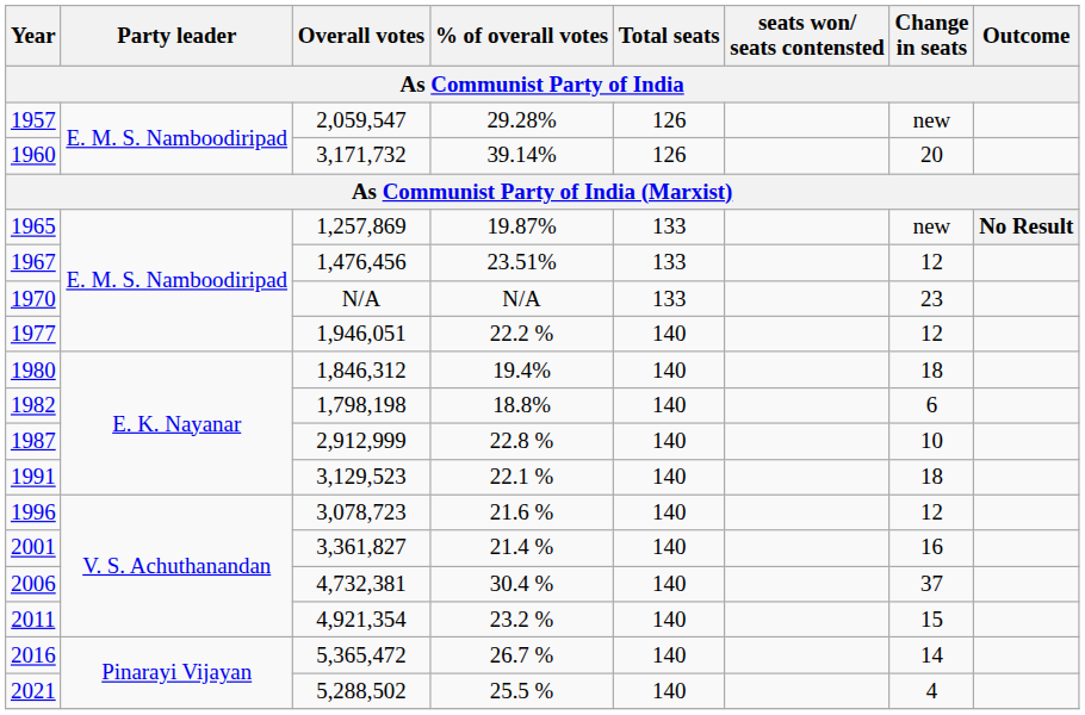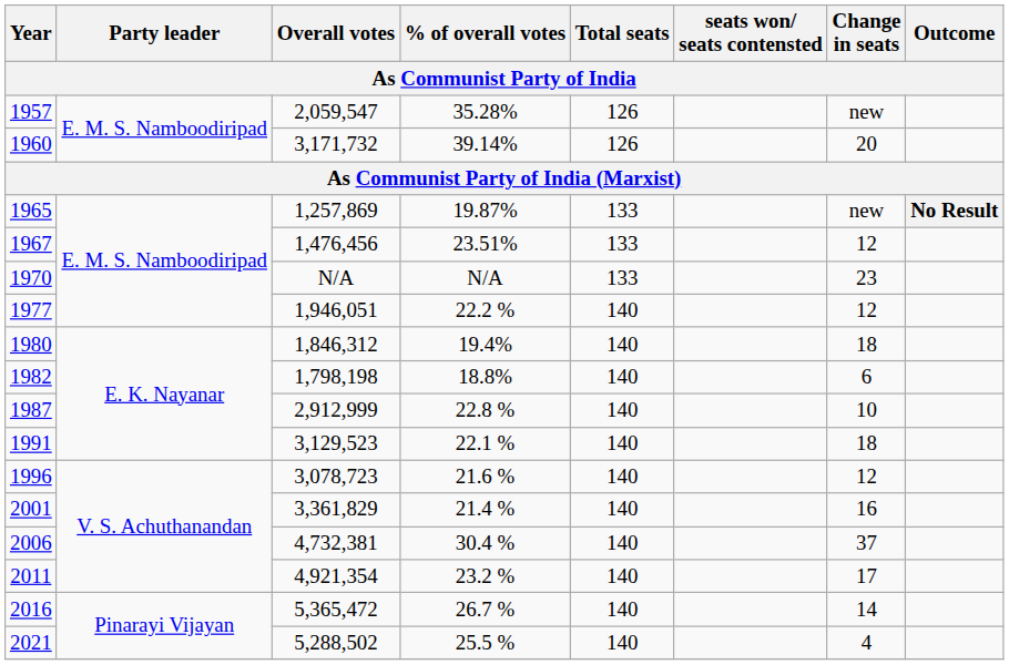1957 | % of overall votes: 29.28% -> 35.28%
2001 | Overall votes: 3,361,827 -> 3,361,829
2011 | Change in seats: 15 -> 17
